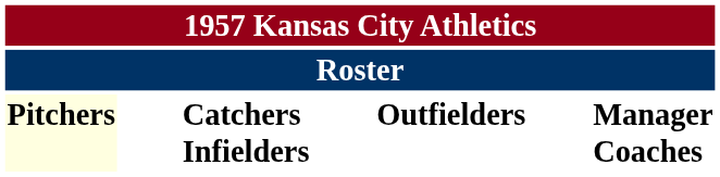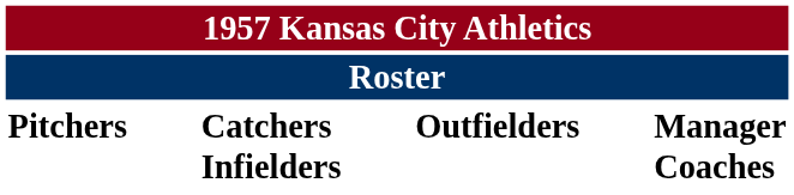Pitchers | column 1: lightyellow background -> no background
